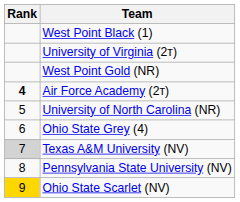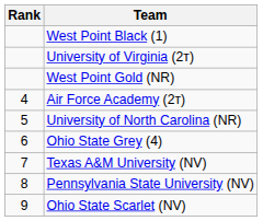Air Force Academy (2т) | Rank: bold -> normal
Texas A&M University (NV) | Rank: lightgrey background -> no background
Ohio State Scarlet (NV) | Rank: gold background -> no background
